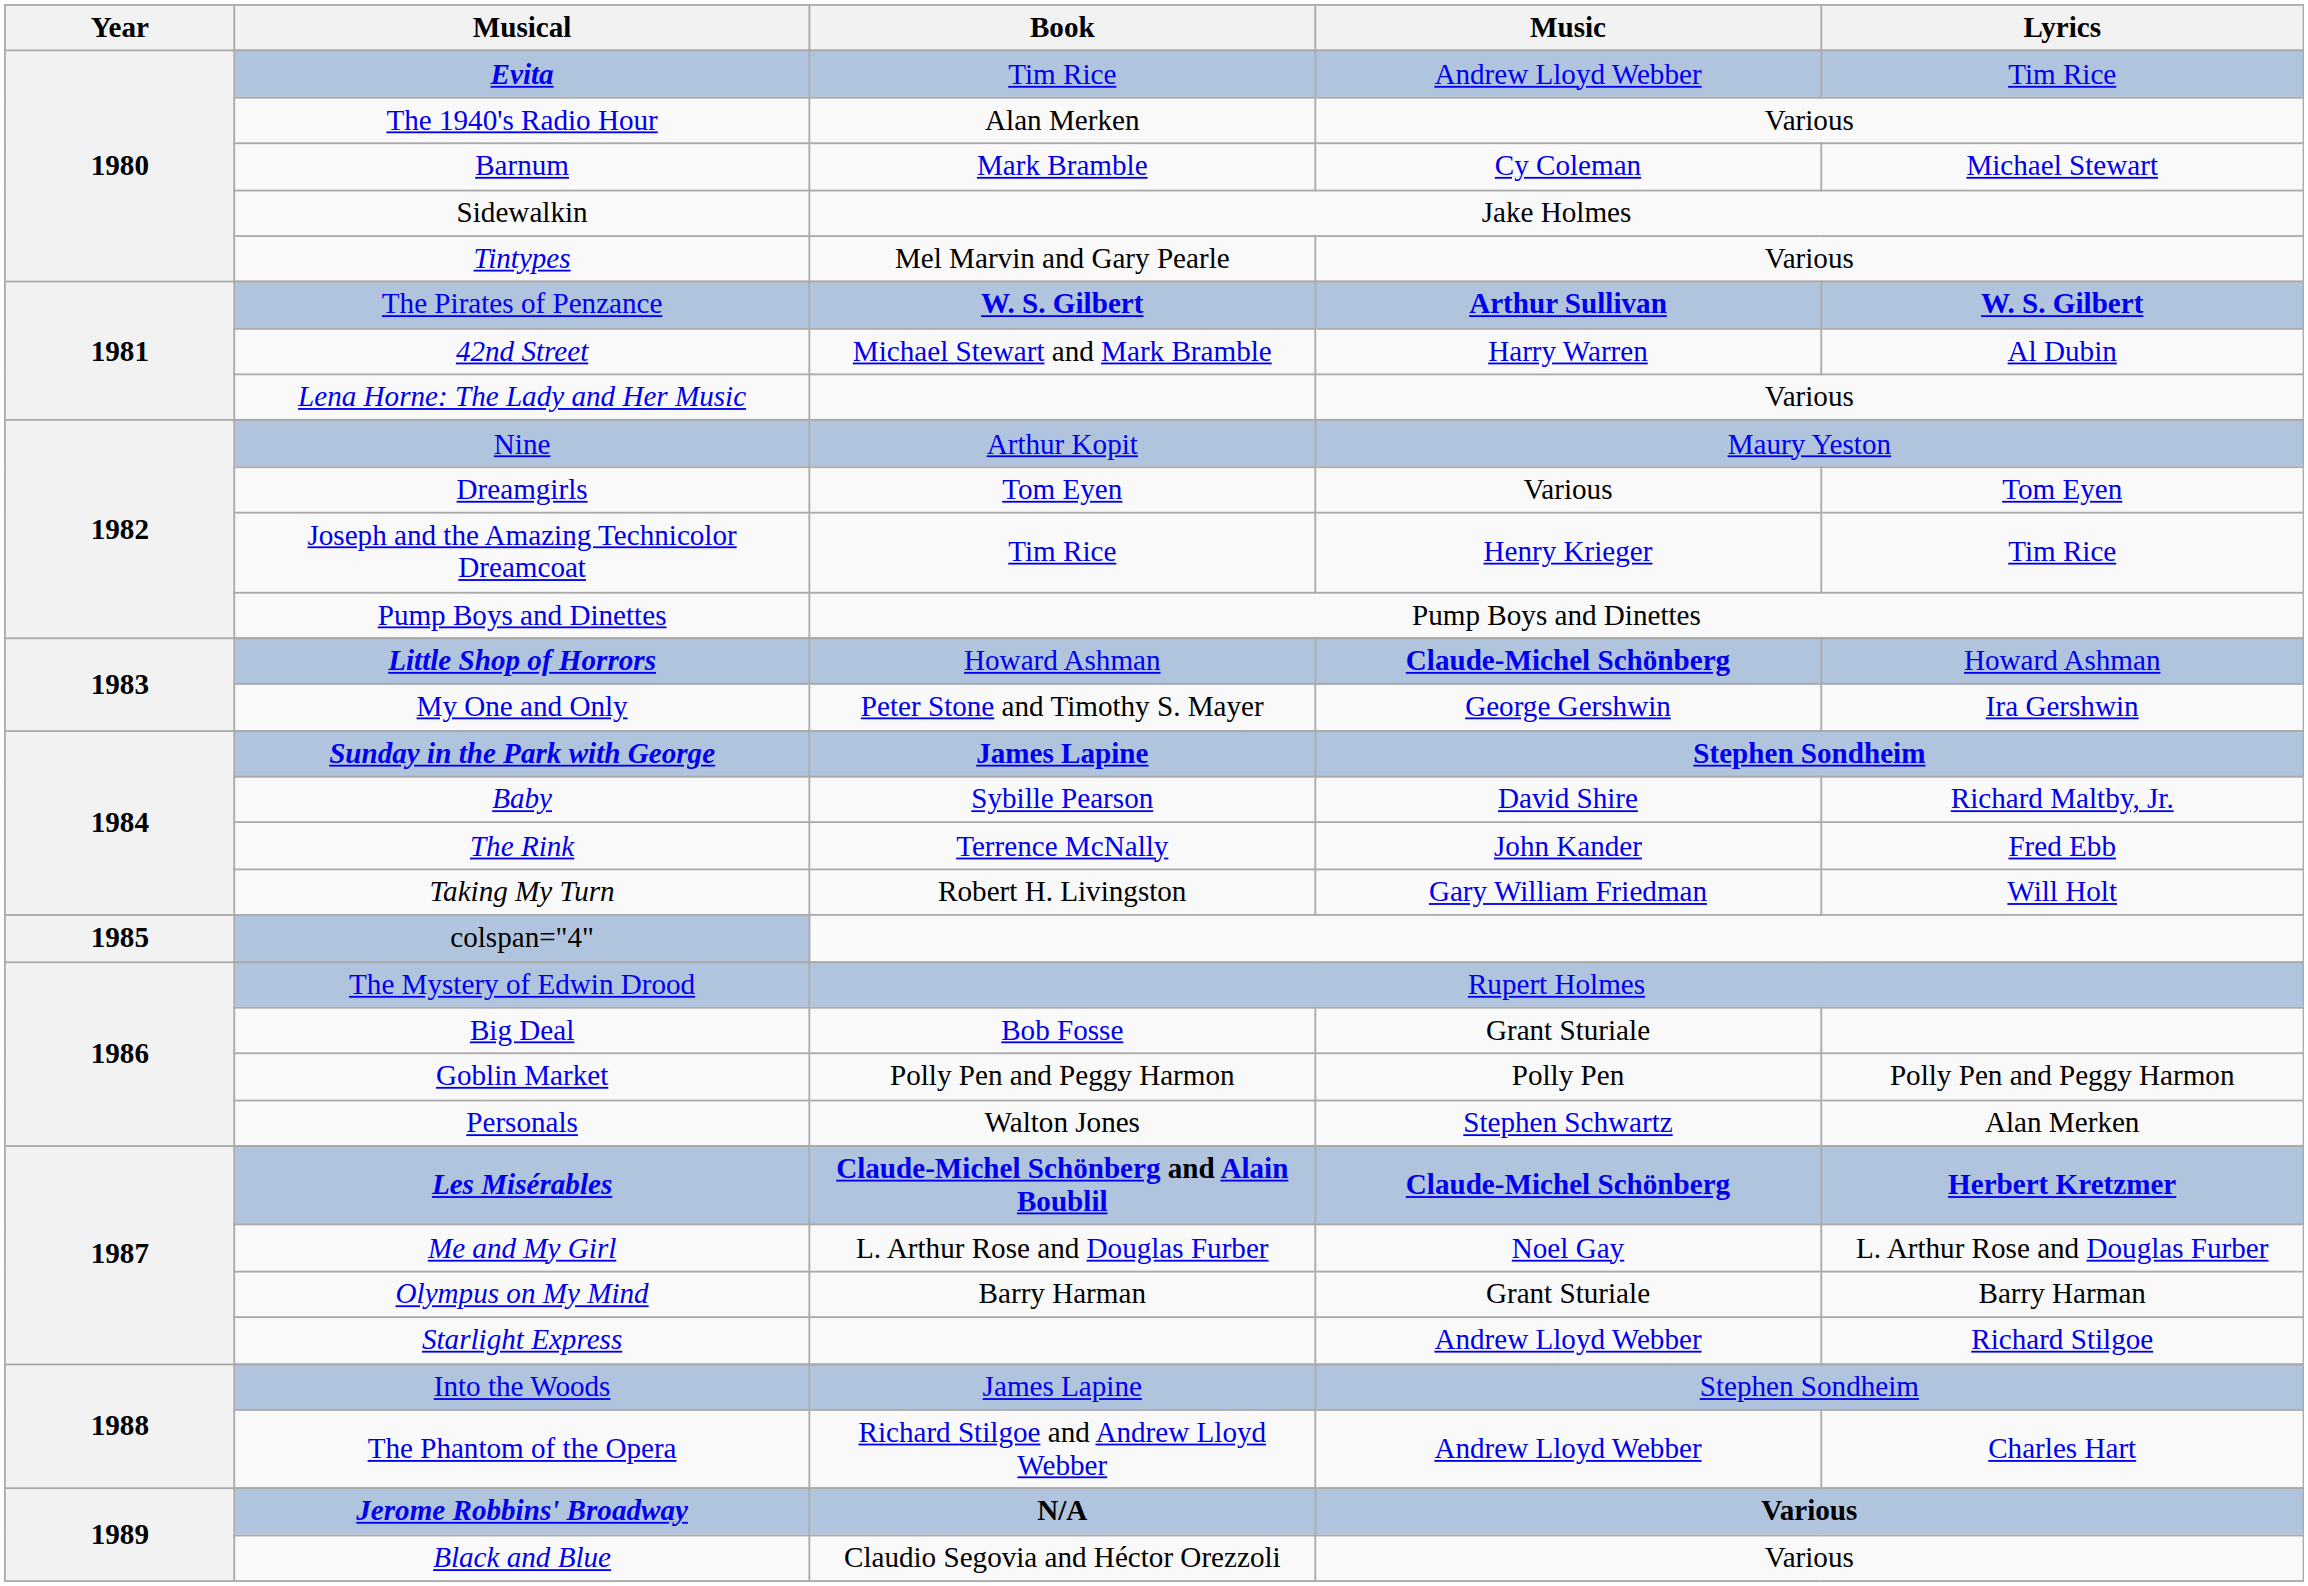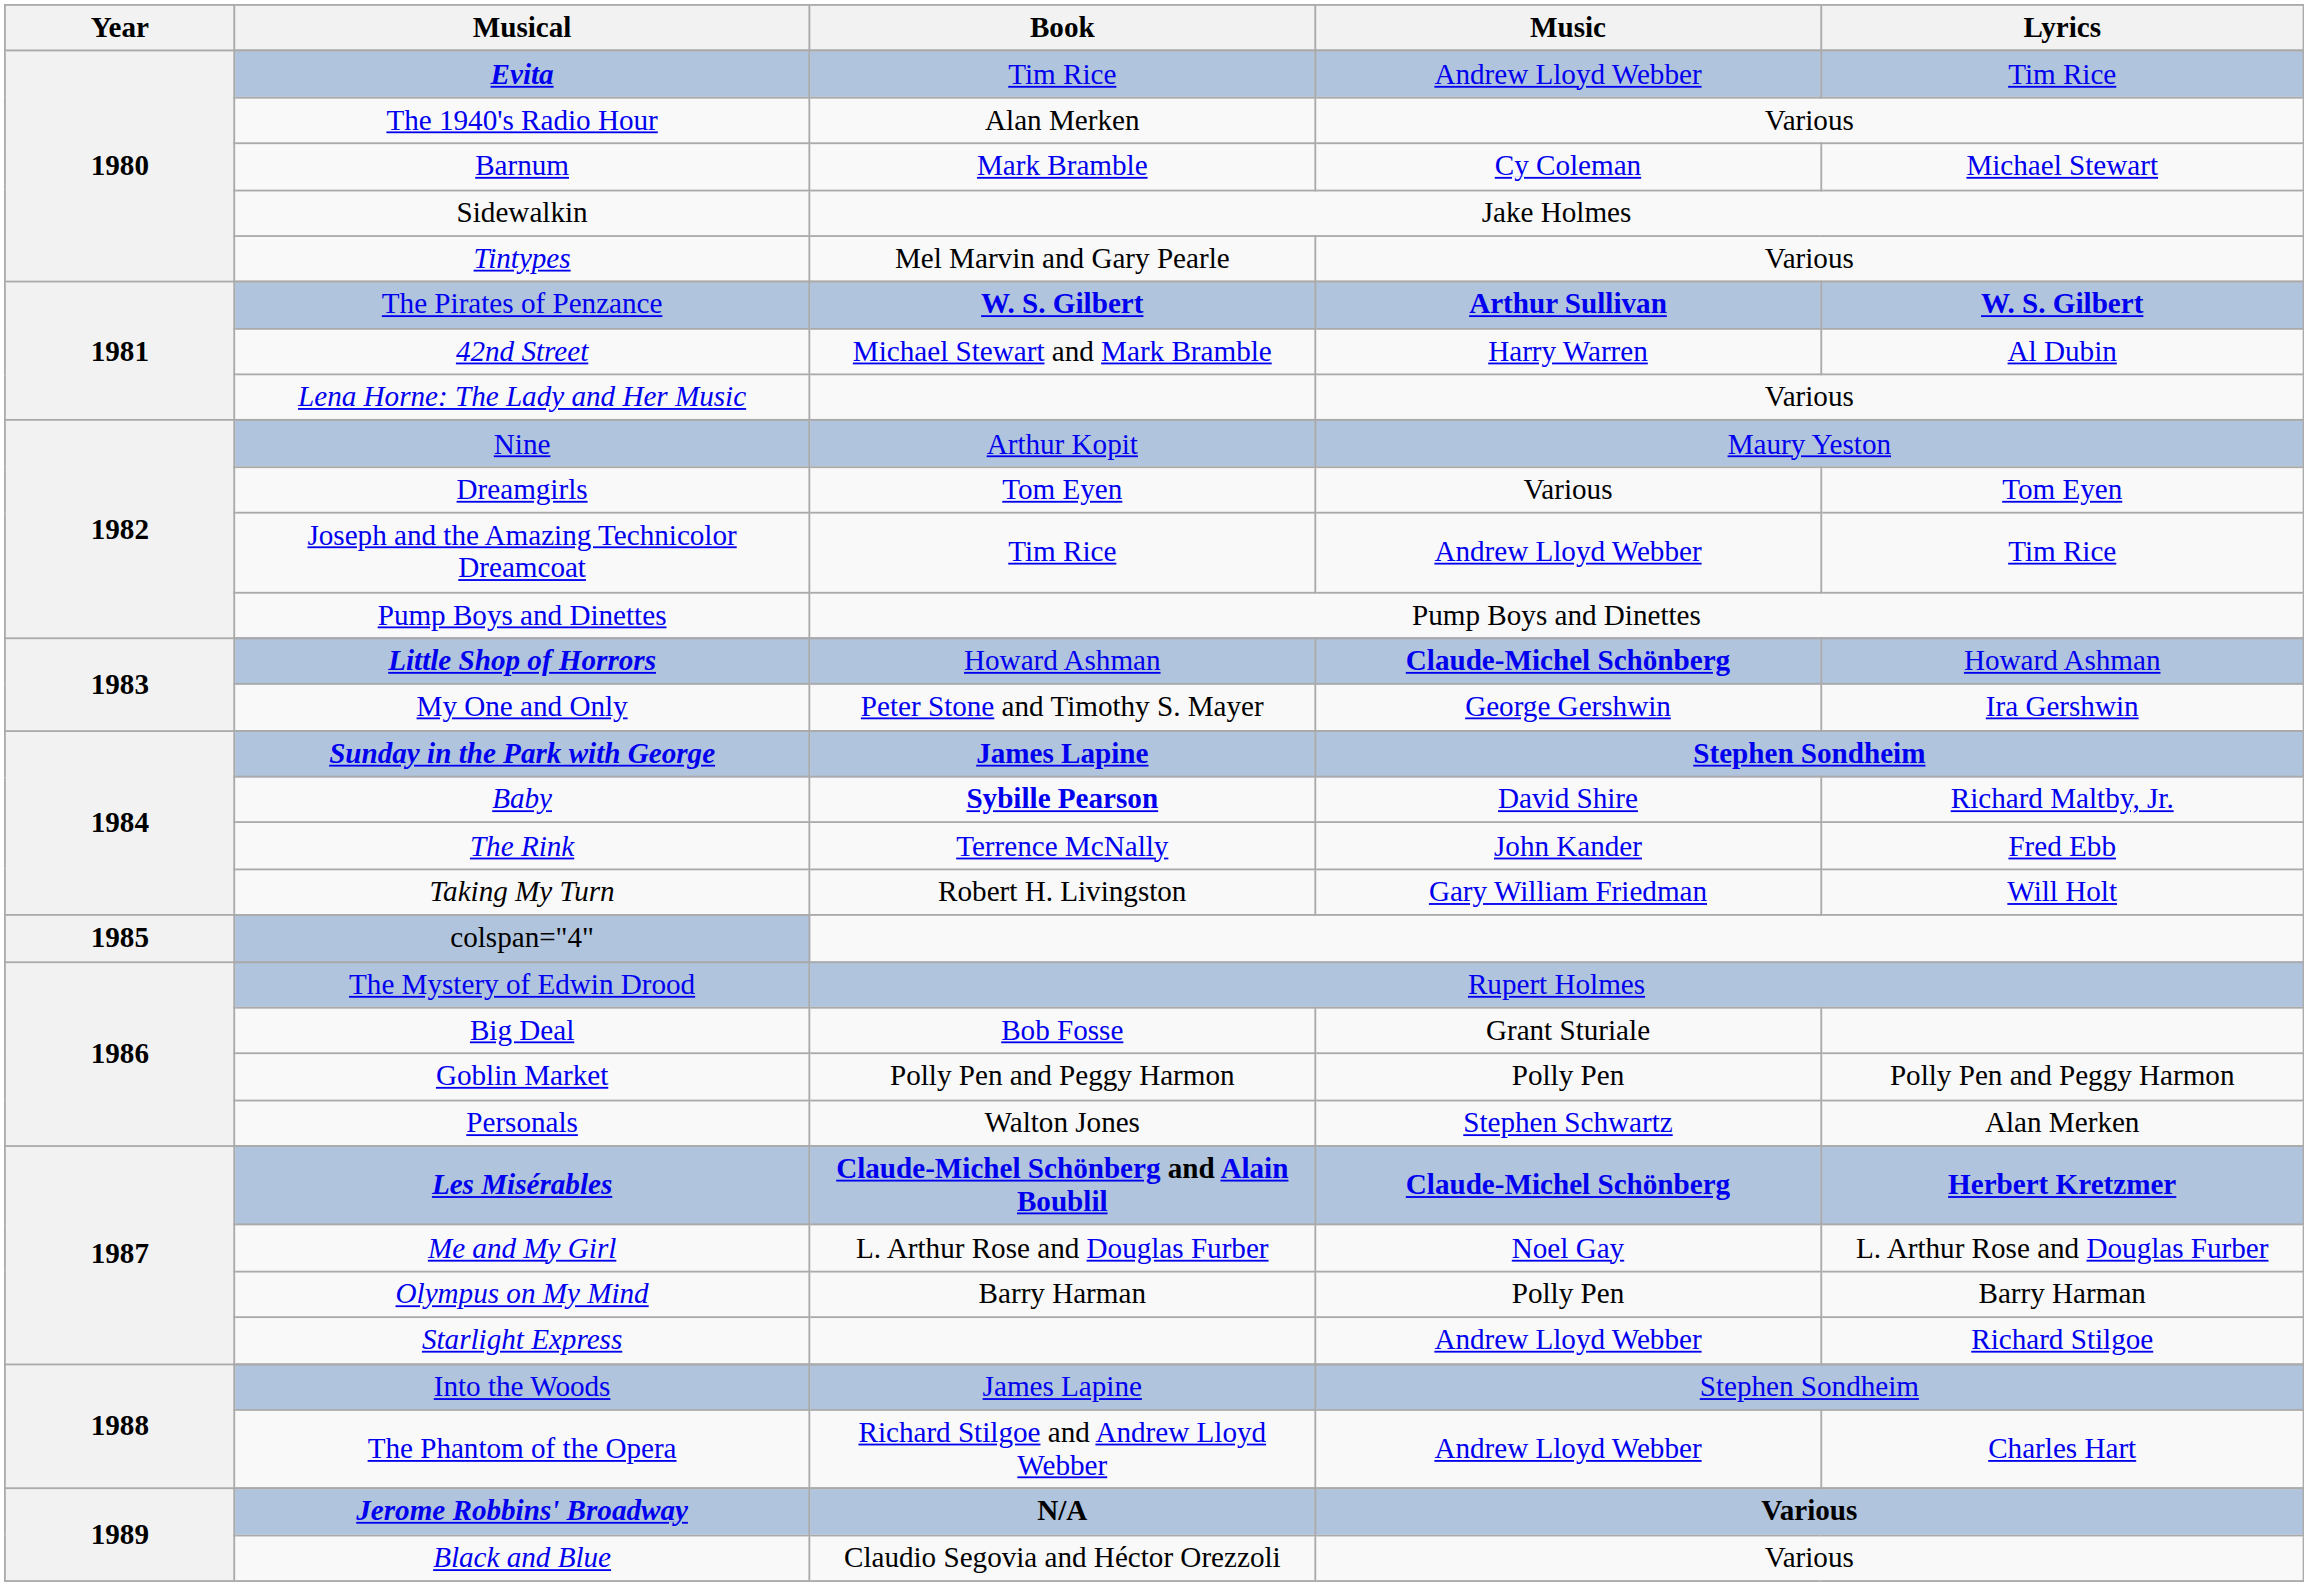Joseph and the Amazing Technicolor Dreamcoat | Music: Henry Krieger -> Andrew Lloyd Webber
Baby | Book: normal -> bold
Olympus on My Mind | Music: Grant Sturiale -> Polly Pen
